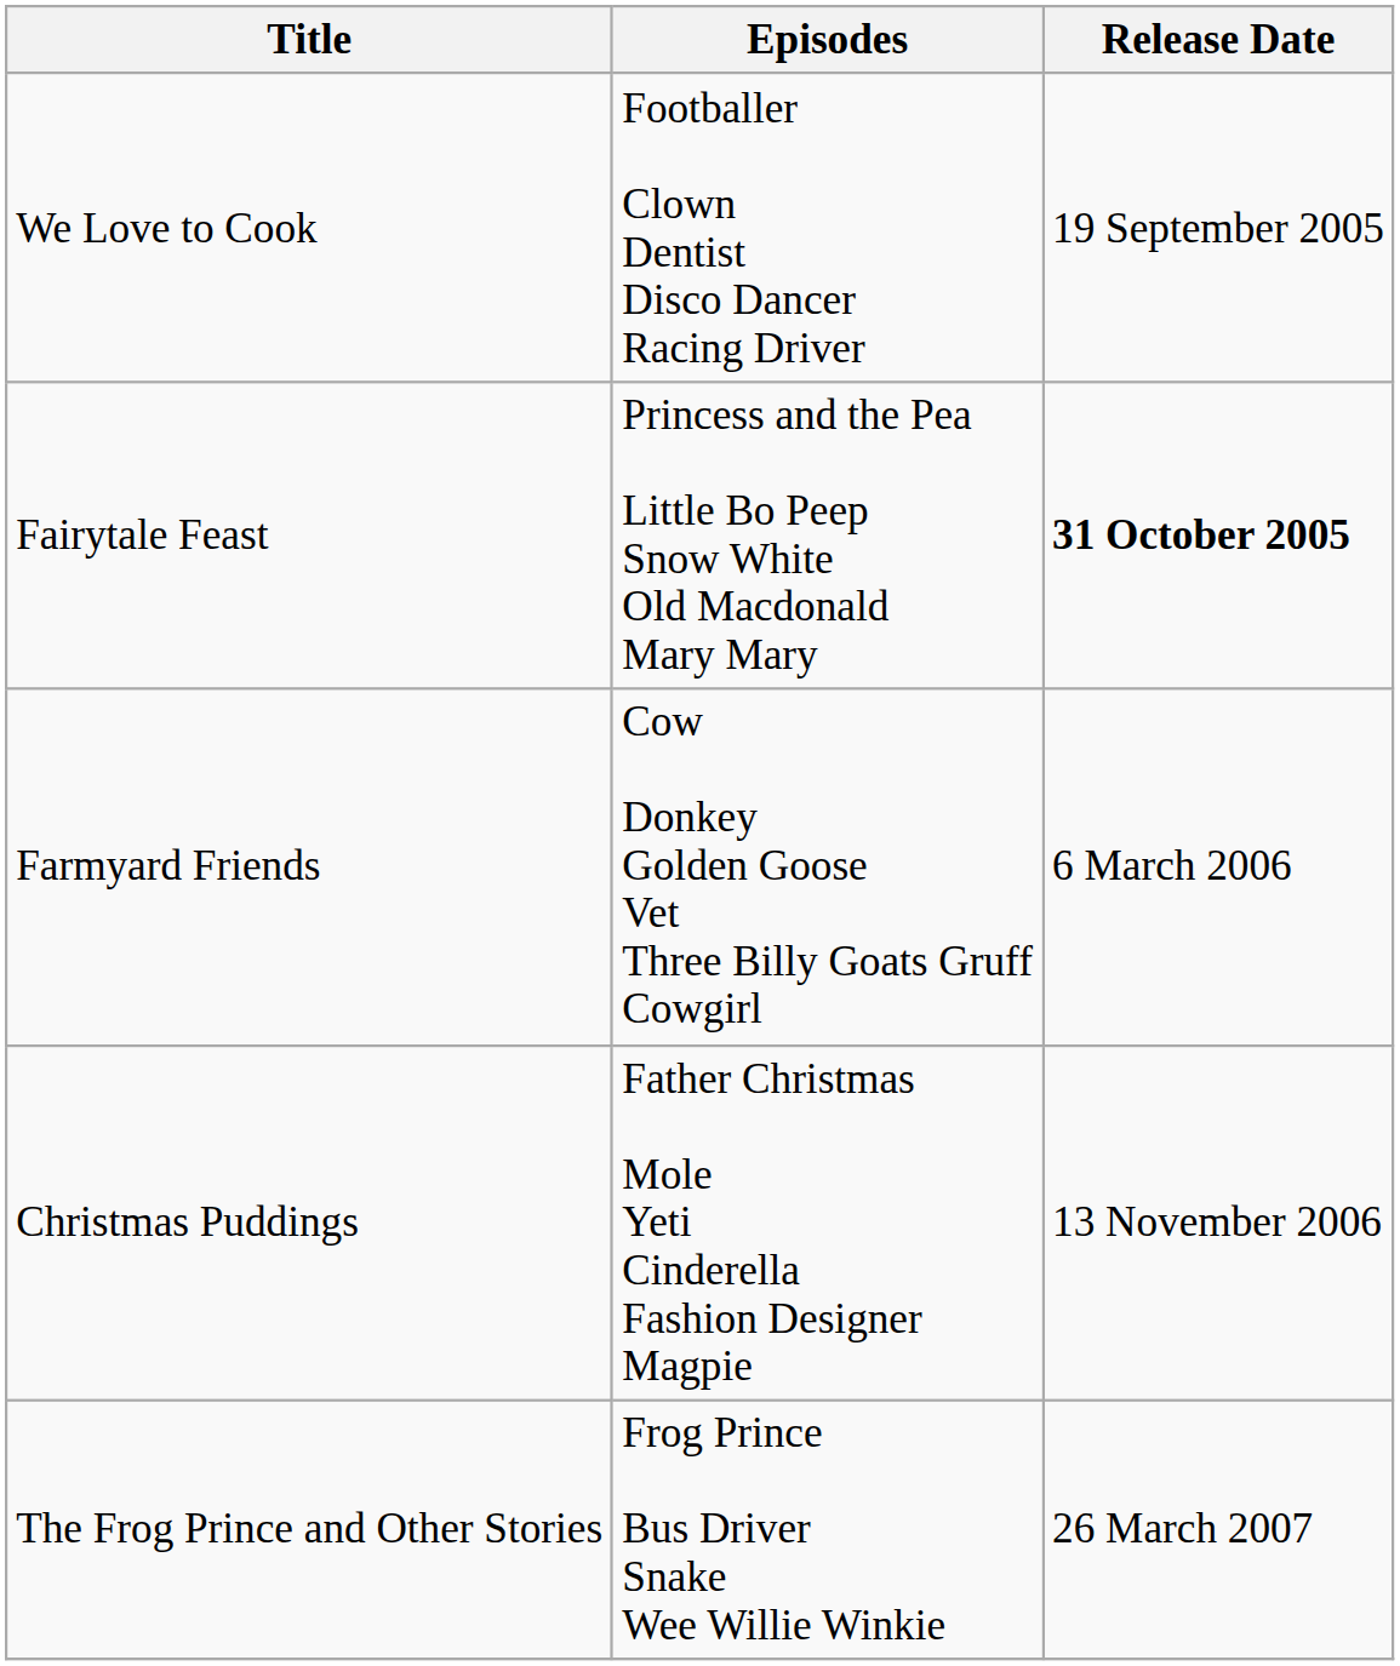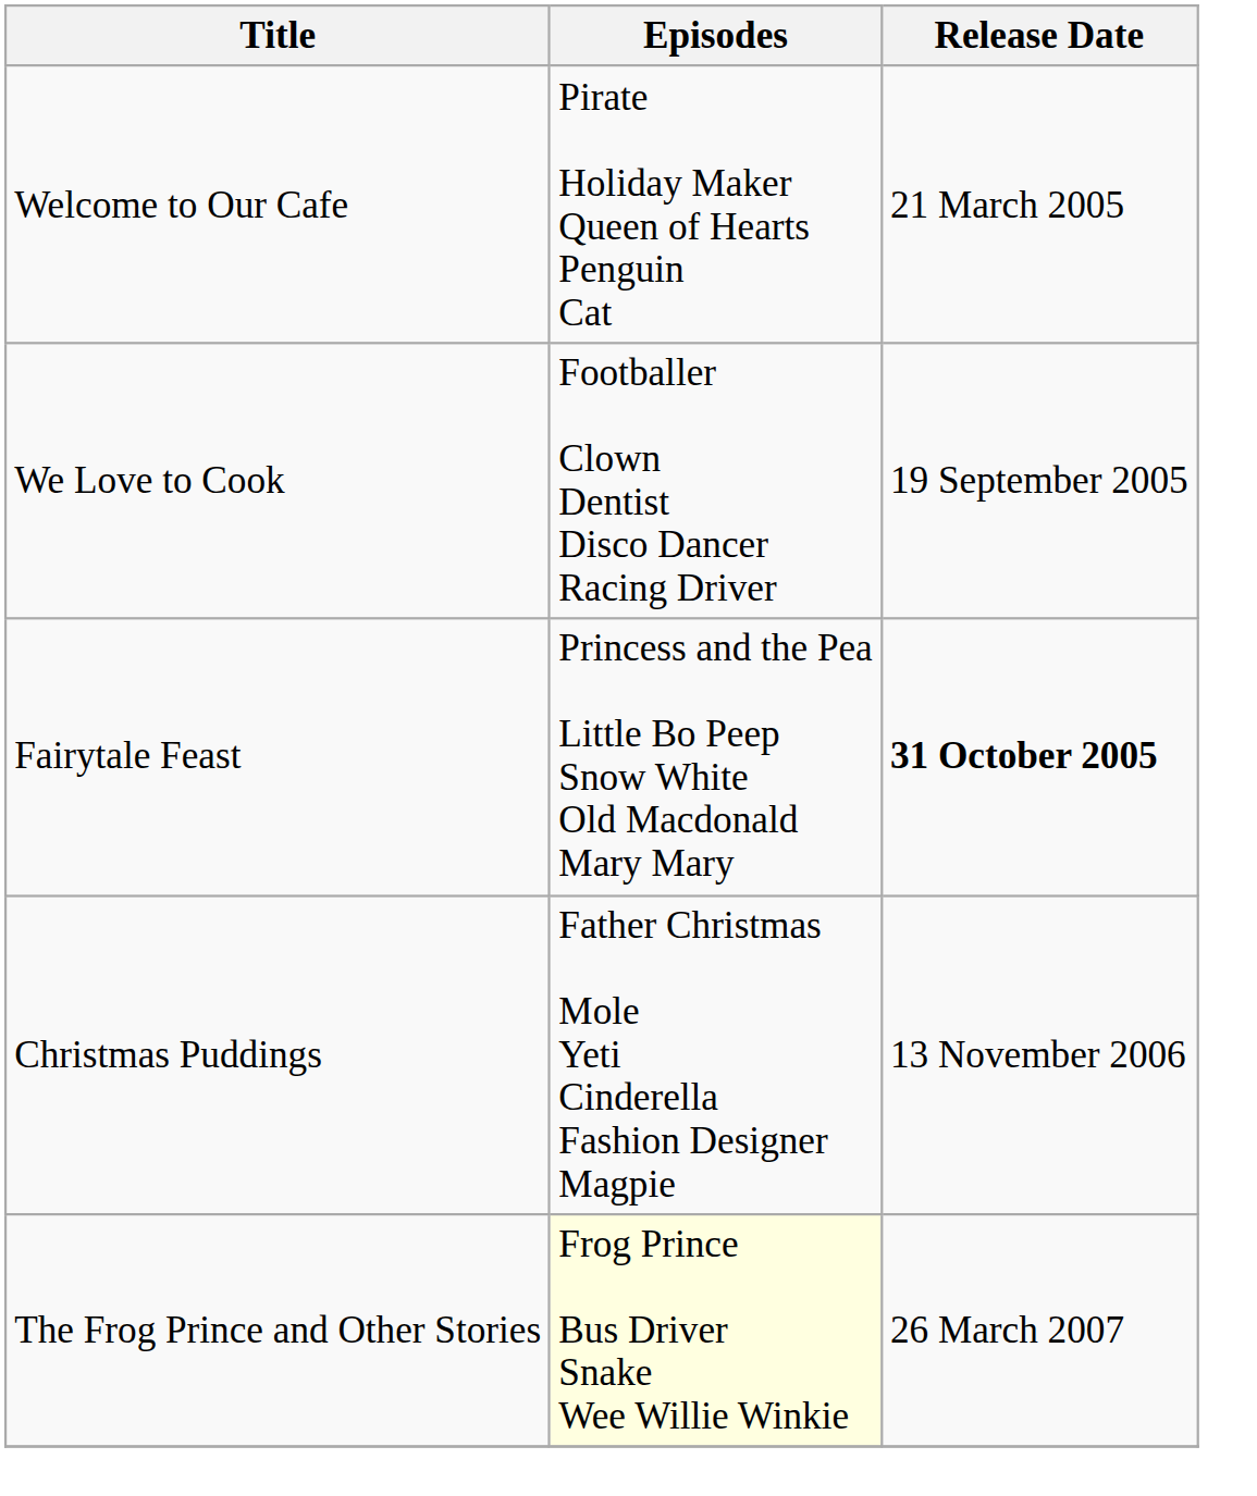+ row: Welcome to Our Cafe | Pirate Holiday Maker Queen of Hearts Penguin Cat | 21 March 2005
- row: Farmyard Friends | Cow Donkey Golden Goose Vet Three Billy Goats Gruff Cowgirl | 6 March 2006
The Frog Prince and Other Stories | Episodes: no background -> lightyellow background
